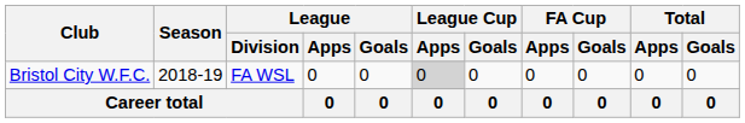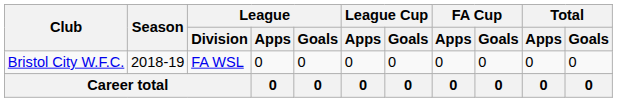Bristol City W.F.C. | League Cup / Apps: lightgrey background -> no background
